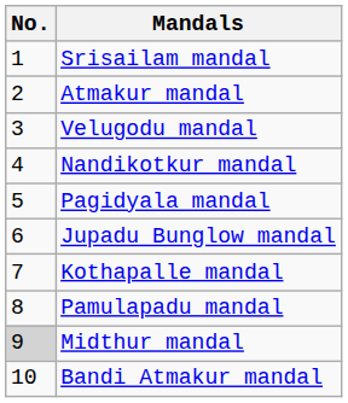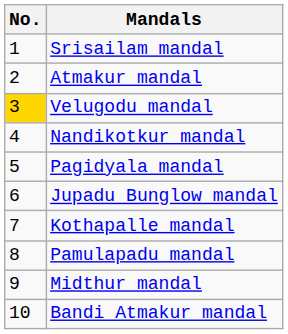Velugodu mandal | No.: no background -> gold background
Midthur mandal | No.: lightgrey background -> no background
